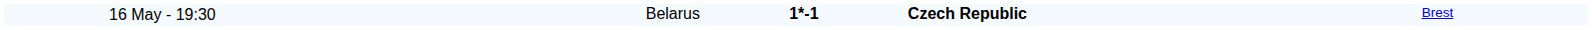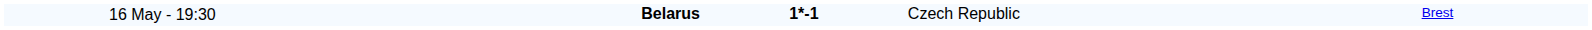Belarus | column 2: normal -> bold
Belarus | column 4: bold -> normal
